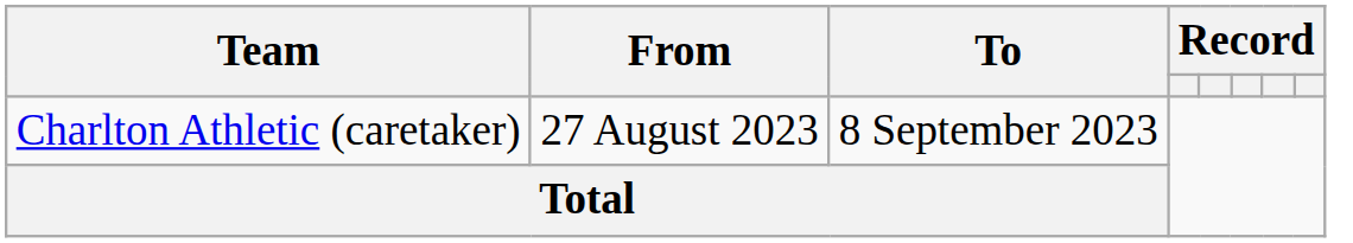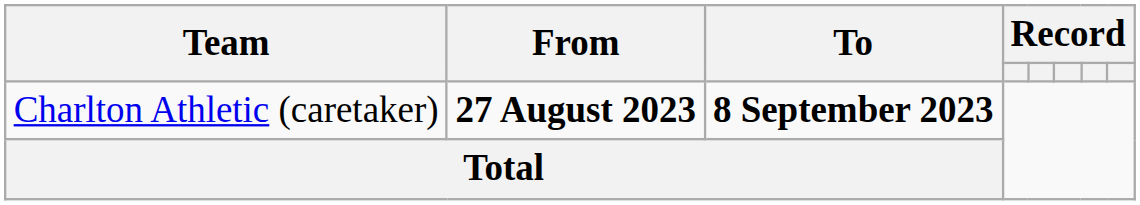Charlton Athletic (caretaker) | From: normal -> bold
Charlton Athletic (caretaker) | To: normal -> bold
